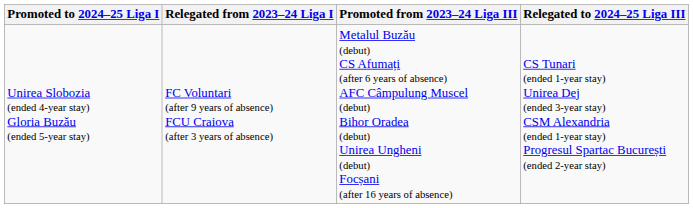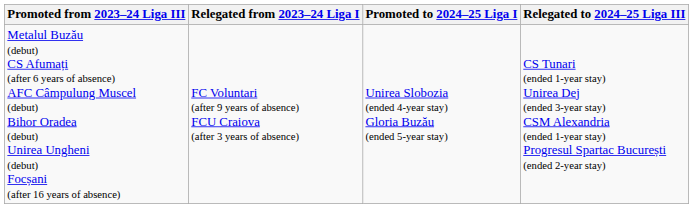columns swapped: Promoted from 2023–24 Liga III <-> Promoted to 2024–25 Liga I
